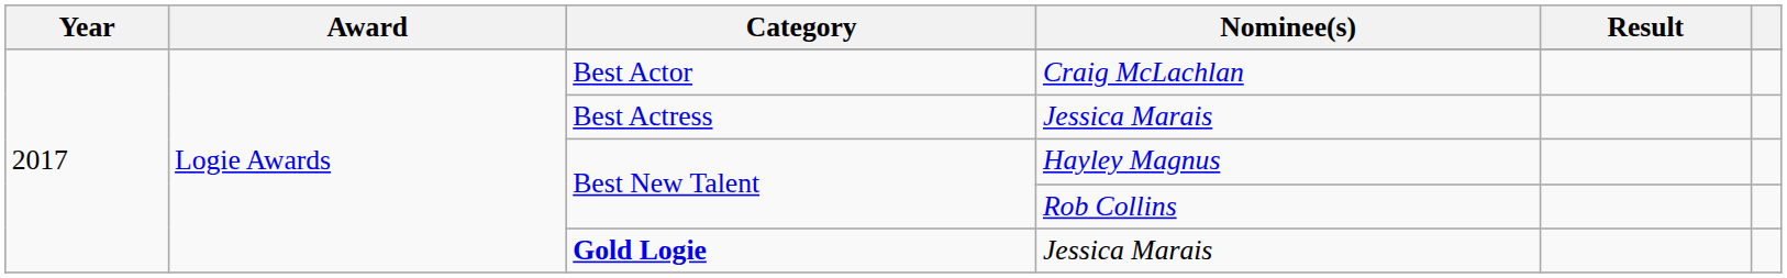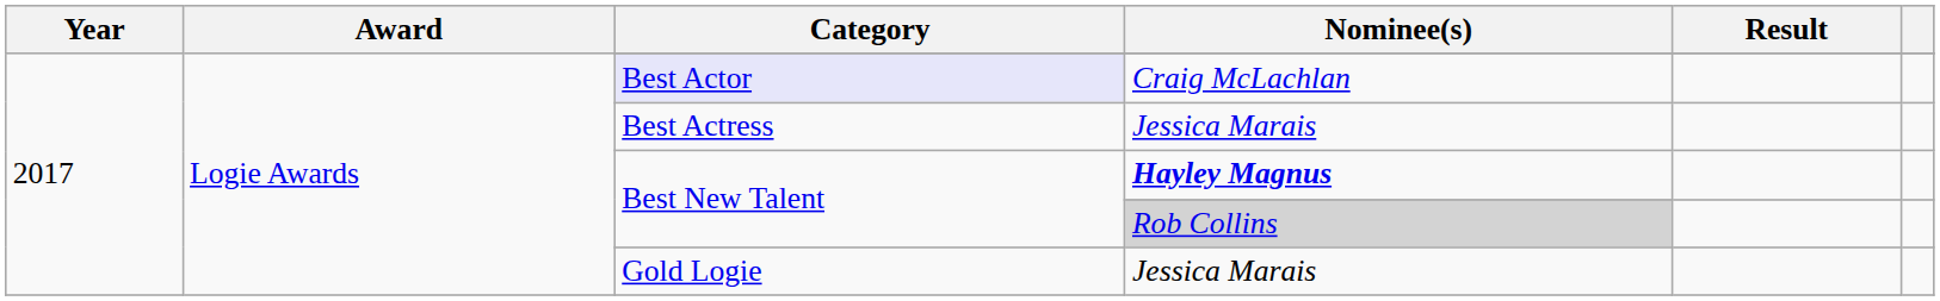Best Actor | Category: no background -> lavender background
Best New Talent / Hayley Magnus | Nominee(s): normal -> bold
Best New Talent / Rob Collins | Nominee(s): no background -> lightgrey background
Gold Logie | Category: bold -> normal
